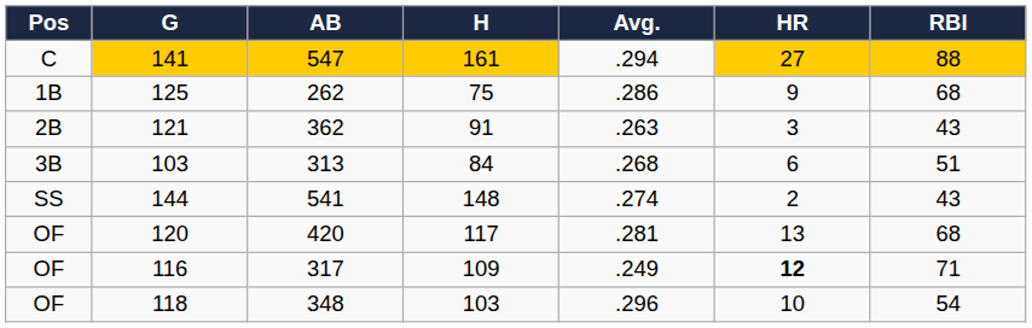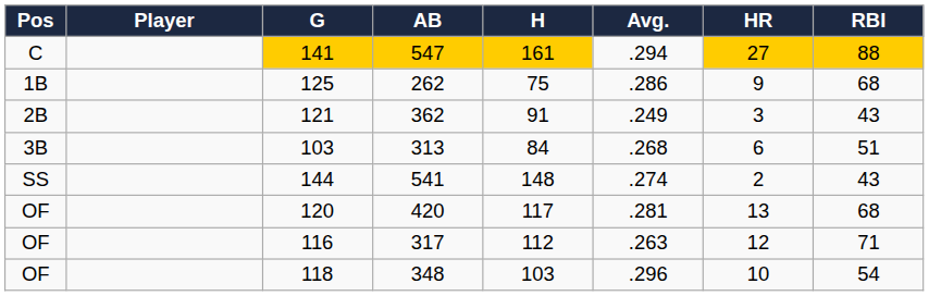+ column: Player
121 | Avg.: .263 -> .249
116 | H: 109 -> 112
116 | Avg.: .249 -> .263
116 | HR: bold -> normal
